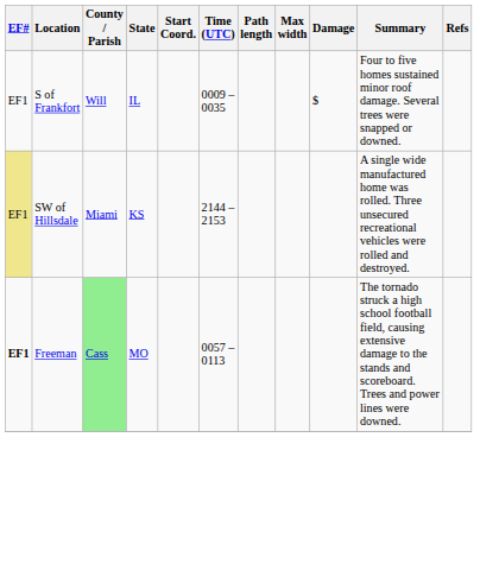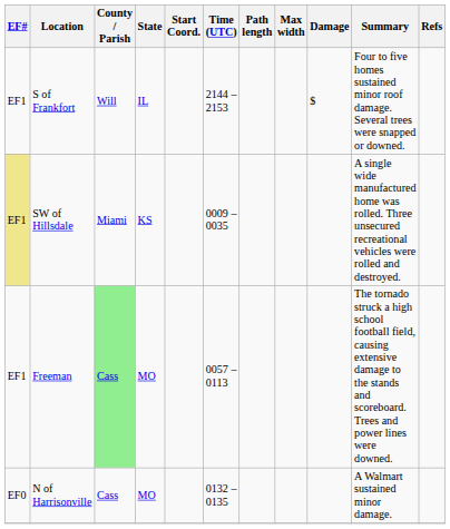S of Frankfort | Time (UTC): 0009 – 0035 -> 2144 – 2153
SW of Hillsdale | Time (UTC): 2144 – 2153 -> 0009 – 0035
Freeman | EF#: bold -> normal
+ row: EF0 | N of Harrisonville | Cass | MO | 0132 – 0135 | A Walmart sustained minor damage.
